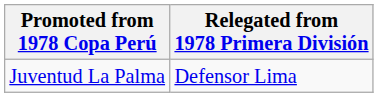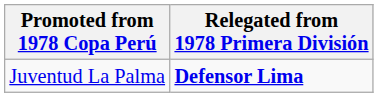Juventud La Palma | Relegated from 1978 Primera División: normal -> bold
